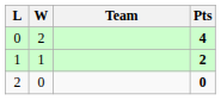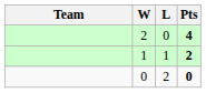columns swapped: Team <-> L
